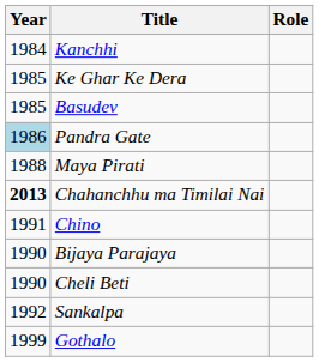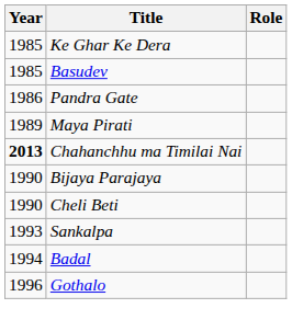- row: 1984 | Kanchhi
Pandra Gate | Year: lightblue background -> no background
Maya Pirati | Year: 1988 -> 1989
- row: 1991 | Chino
Sankalpa | Year: 1992 -> 1993
+ row: 1994 | Badal
Gothalo | Year: 1999 -> 1996
